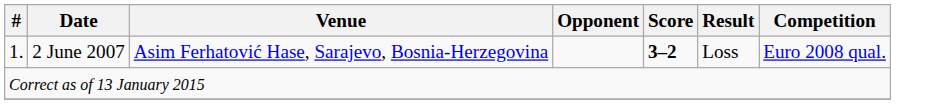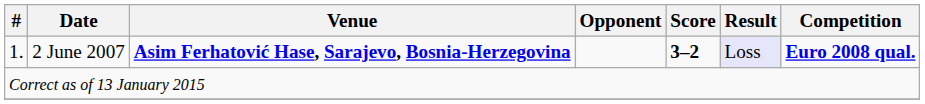1. | Venue: normal -> bold
1. | Result: no background -> lavender background
1. | Competition: normal -> bold
